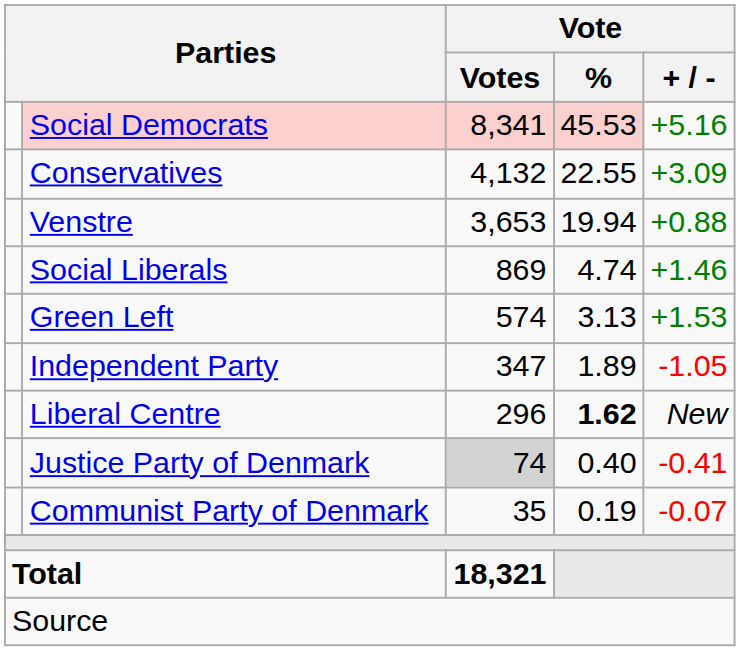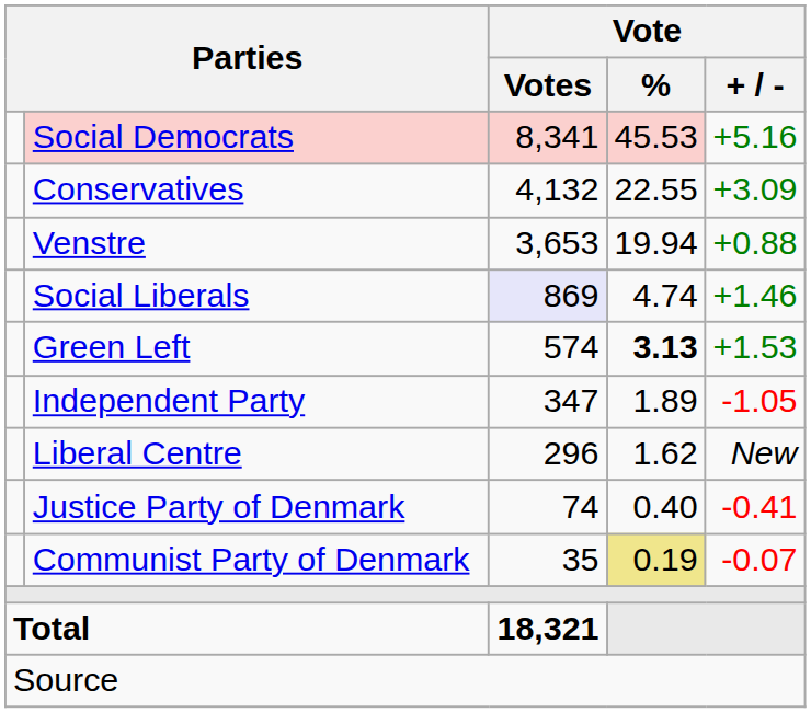Social Liberals | Vote / Votes: no background -> lavender background
Green Left | Vote / %: normal -> bold
Liberal Centre | Vote / %: bold -> normal
Justice Party of Denmark | Vote / Votes: lightgrey background -> no background
Communist Party of Denmark | Vote / %: no background -> khaki background
